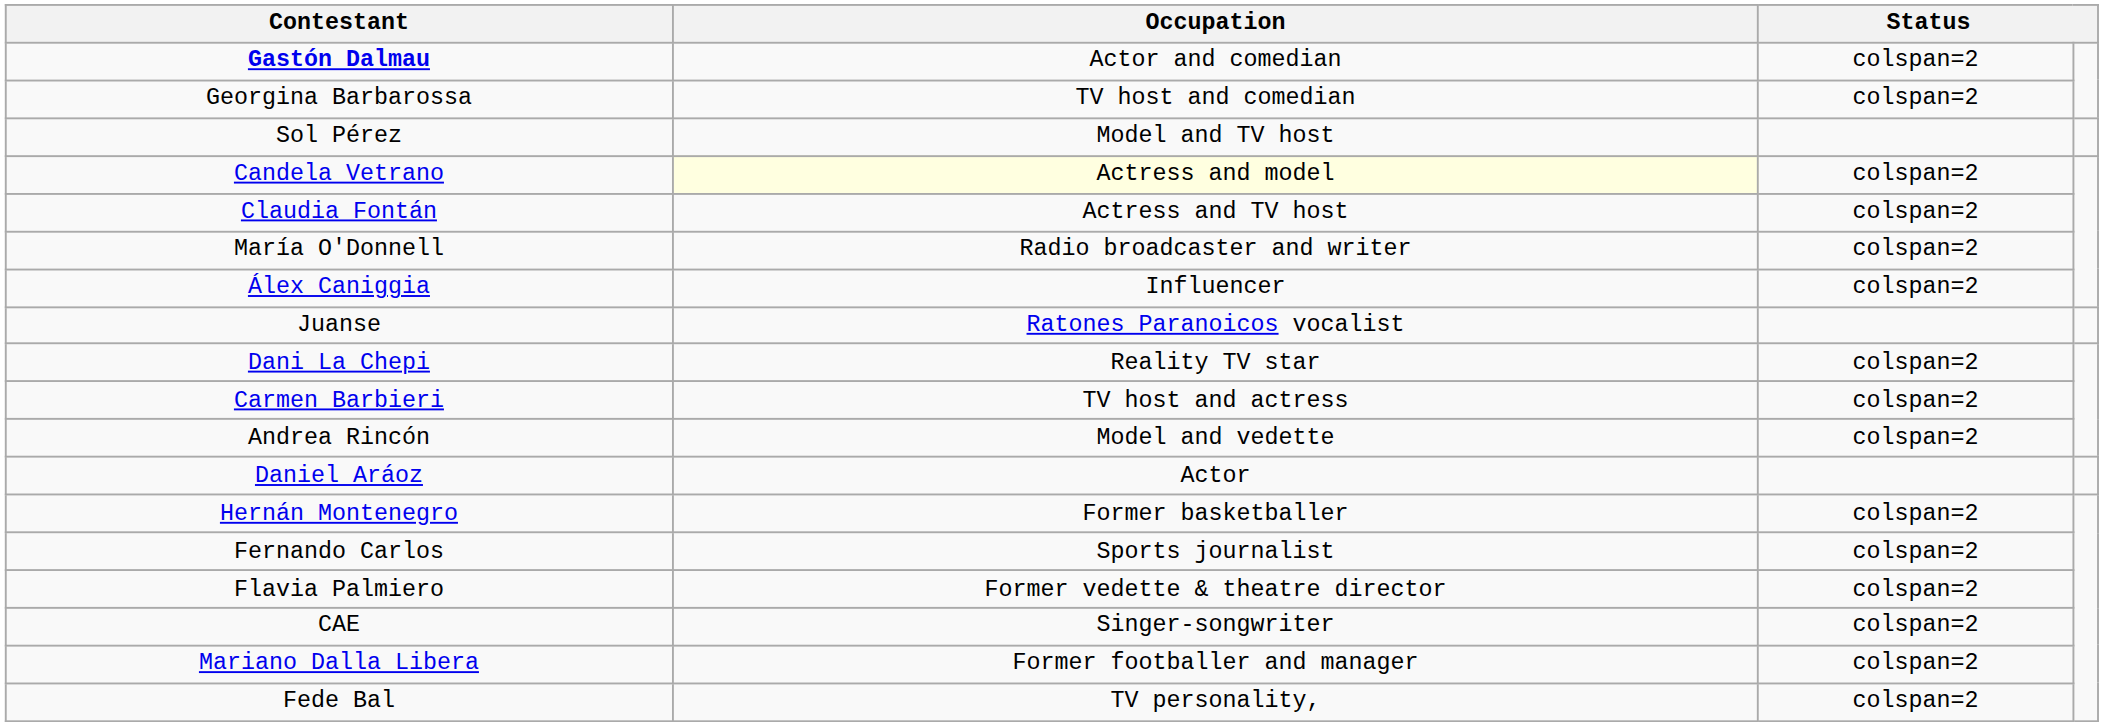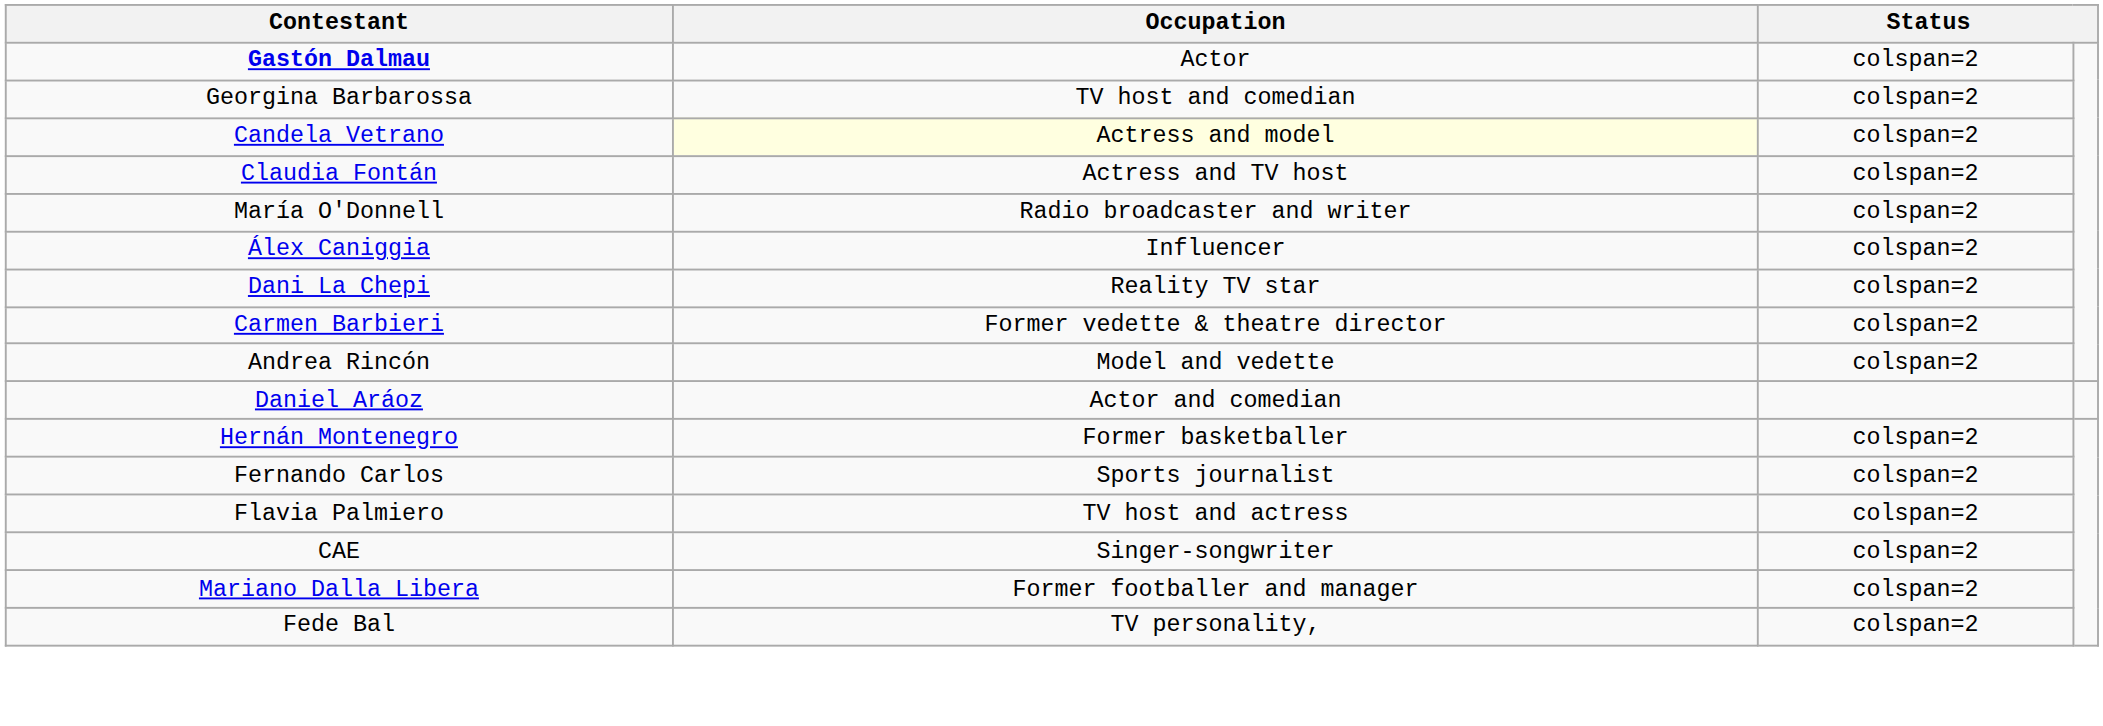Gastón Dalmau | Occupation: Actor and comedian -> Actor
- row: Sol Pérez | Model and TV host
- row: Juanse | Ratones Paranoicos vocalist
Carmen Barbieri | Occupation: TV host and actress -> Former vedette & theatre director
Daniel Aráoz | Occupation: Actor -> Actor and comedian
Flavia Palmiero | Occupation: Former vedette & theatre director -> TV host and actress
